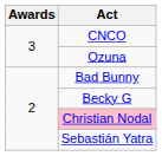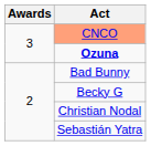CNCO | Act: no background -> lightsalmon background
Ozuna | Act: normal -> bold
Christian Nodal | Act: pink background -> no background
